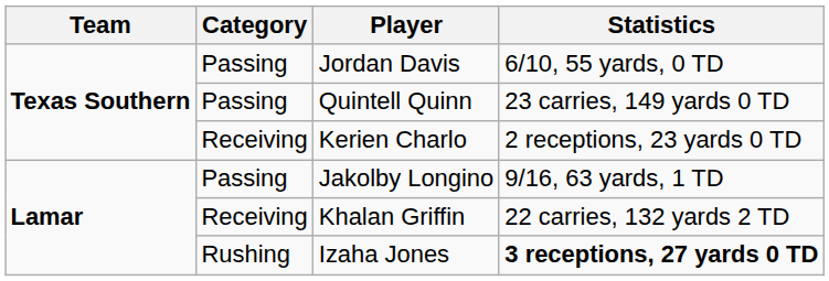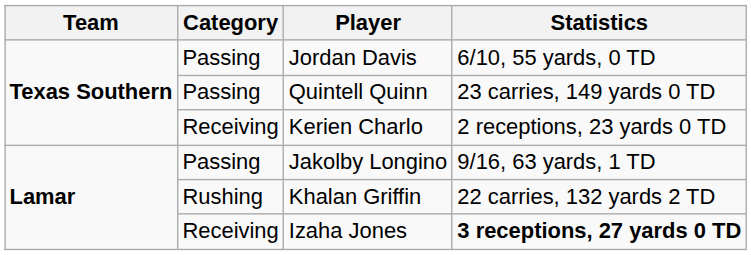Khalan Griffin | Category: Receiving -> Rushing
Izaha Jones | Category: Rushing -> Receiving
